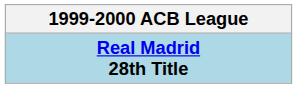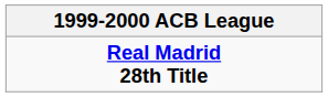row 2 | column 1: lightblue background -> no background
